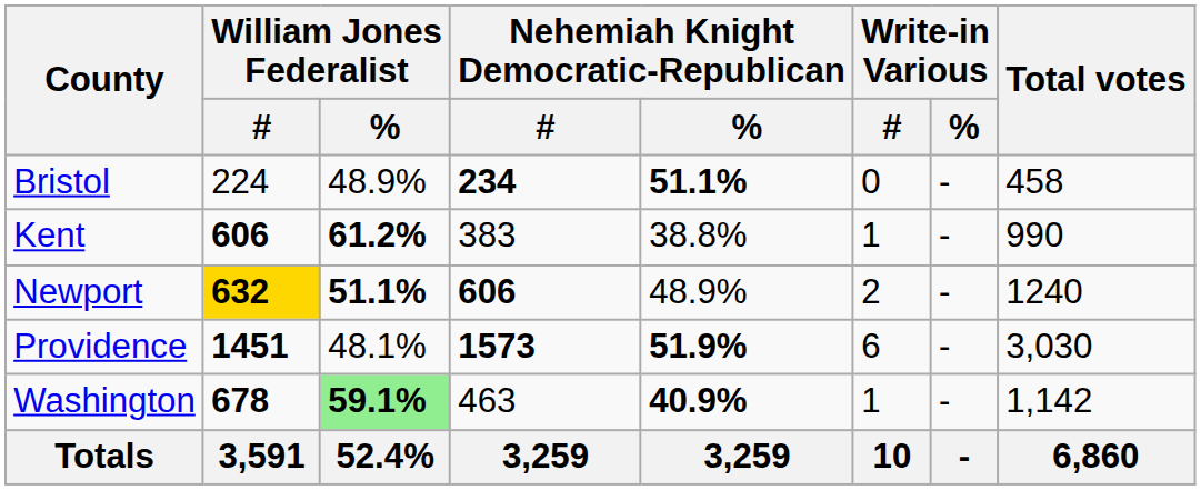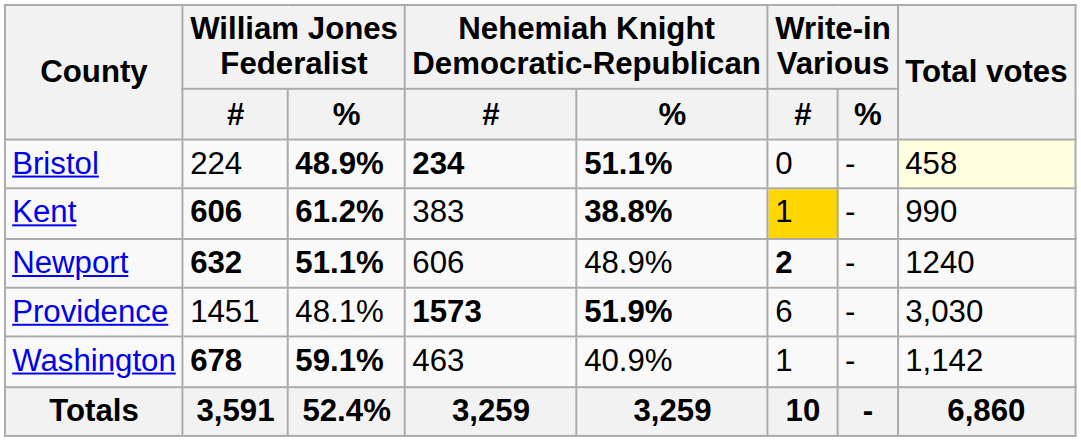Bristol | William Jones Federalist / %: normal -> bold
Bristol | Total votes: no background -> lightyellow background
Kent | Nehemiah Knight Democratic-Republican / %: normal -> bold
Kent | Write-in Various / #: no background -> gold background
Newport | William Jones Federalist / #: gold background -> no background
Newport | Nehemiah Knight Democratic-Republican / #: bold -> normal
Newport | Write-in Various / #: normal -> bold
Providence | William Jones Federalist / #: bold -> normal
Washington | William Jones Federalist / %: lightgreen background -> no background
Washington | Nehemiah Knight Democratic-Republican / %: bold -> normal
